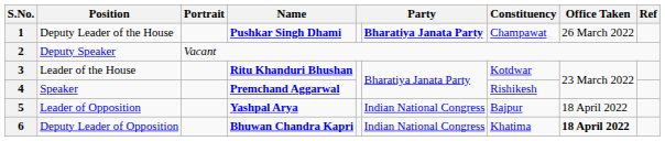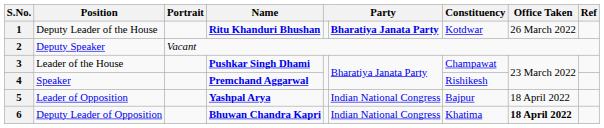1 | Name: Pushkar Singh Dhami -> Ritu Khanduri Bhushan
1 | Constituency: Champawat -> Kotdwar
3 | Name: Ritu Khanduri Bhushan -> Pushkar Singh Dhami
3 | Constituency: Kotdwar -> Champawat
